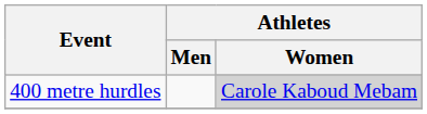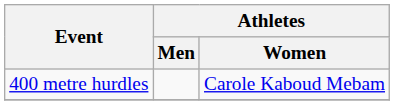400 metre hurdles | Athletes / Women: lightgrey background -> no background
